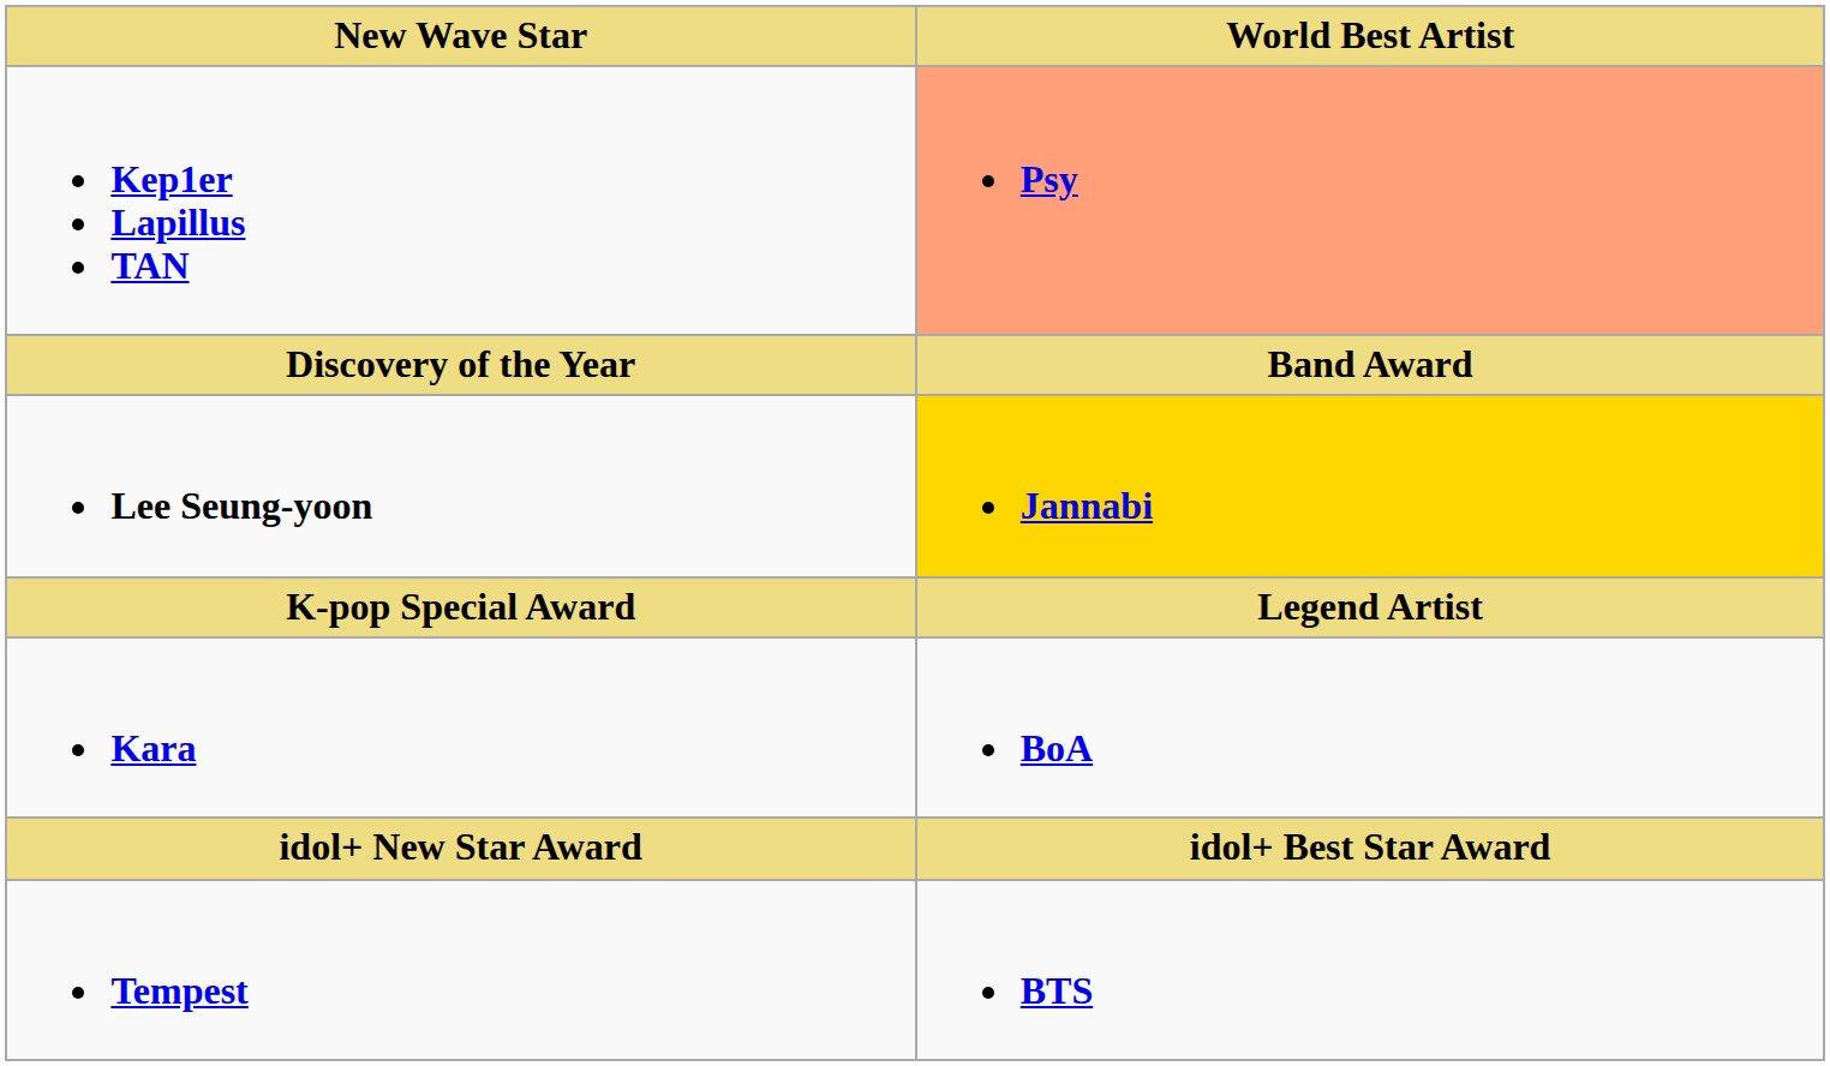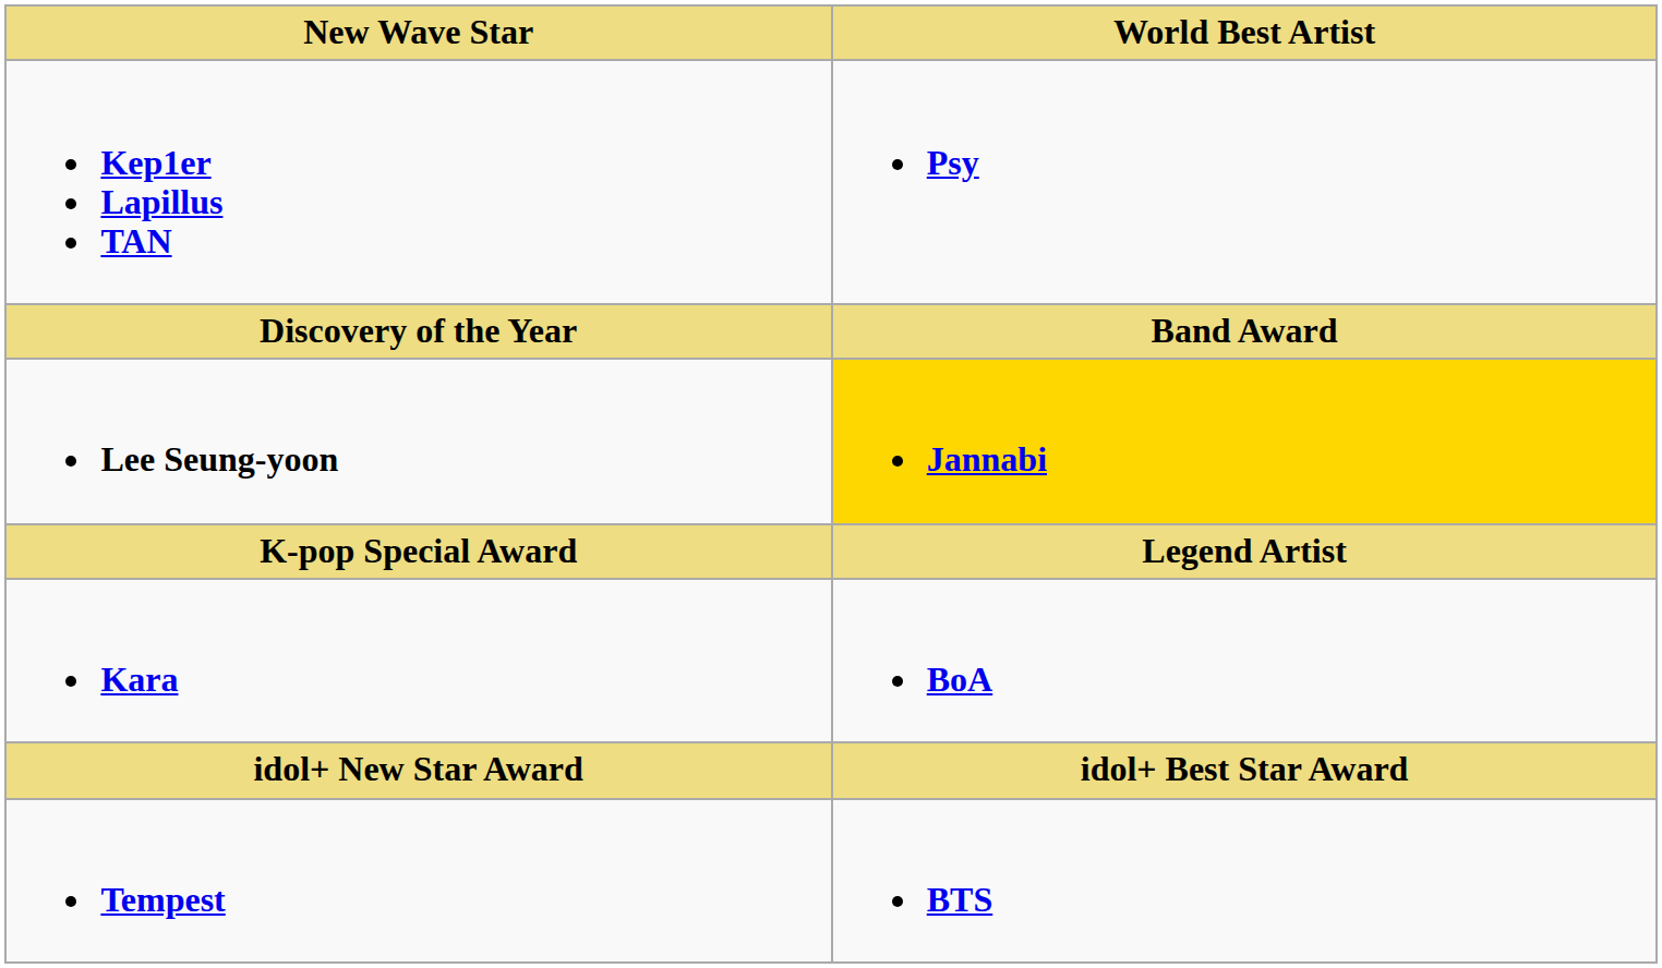Kep1er Lapillus TAN | World Best Artist: lightsalmon background -> no background
